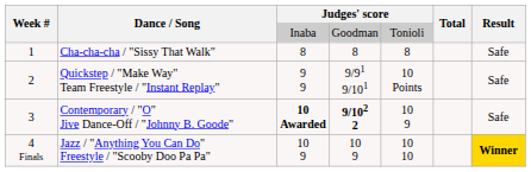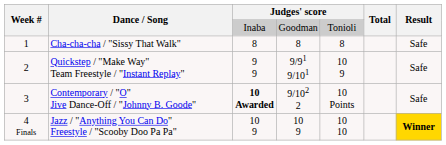Quickstep / "Make Way" Team Freestyle / "Instant Replay" | column 5: 10 Points -> 10 9
Contemporary / "O" Jive Dance-Off / "Johnny B. Goode" | column 4: bold -> normal
Contemporary / "O" Jive Dance-Off / "Johnny B. Goode" | column 5: 10 9 -> 10 Points
